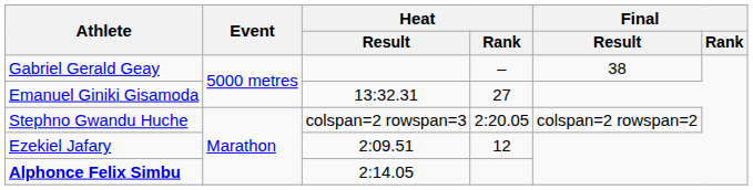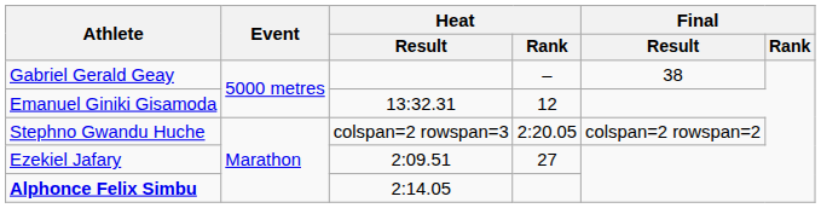Emanuel Giniki Gisamoda | Heat / Rank: 27 -> 12
Ezekiel Jafary | Heat / Rank: 12 -> 27
